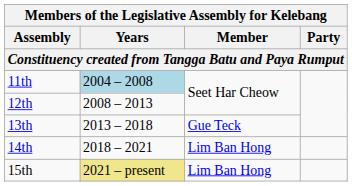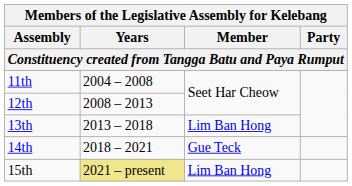11th | Years: lightblue background -> no background
13th | Member: Gue Teck -> Lim Ban Hong
14th | Member: Lim Ban Hong -> Gue Teck
